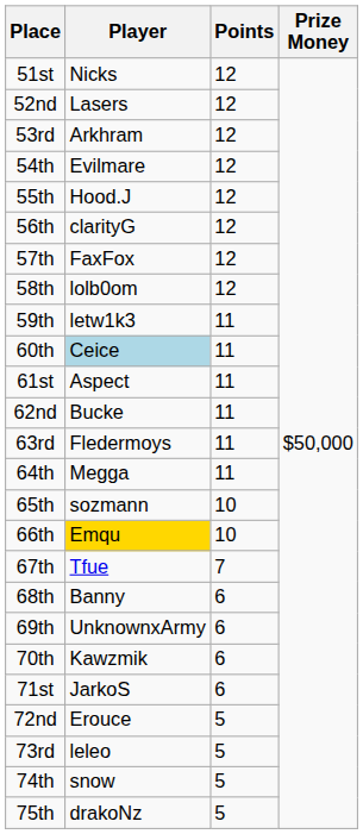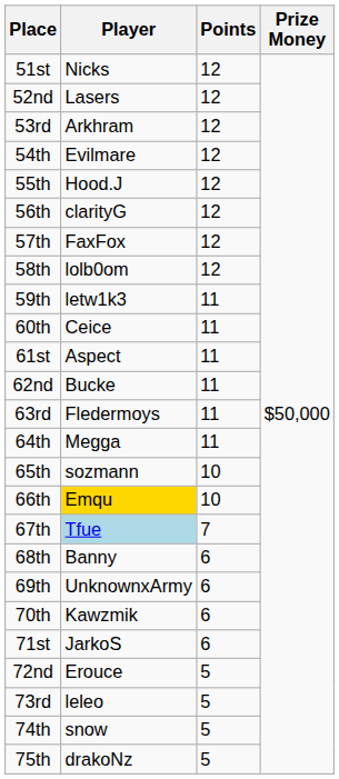60th | Player: lightblue background -> no background
67th | Player: no background -> lightblue background
